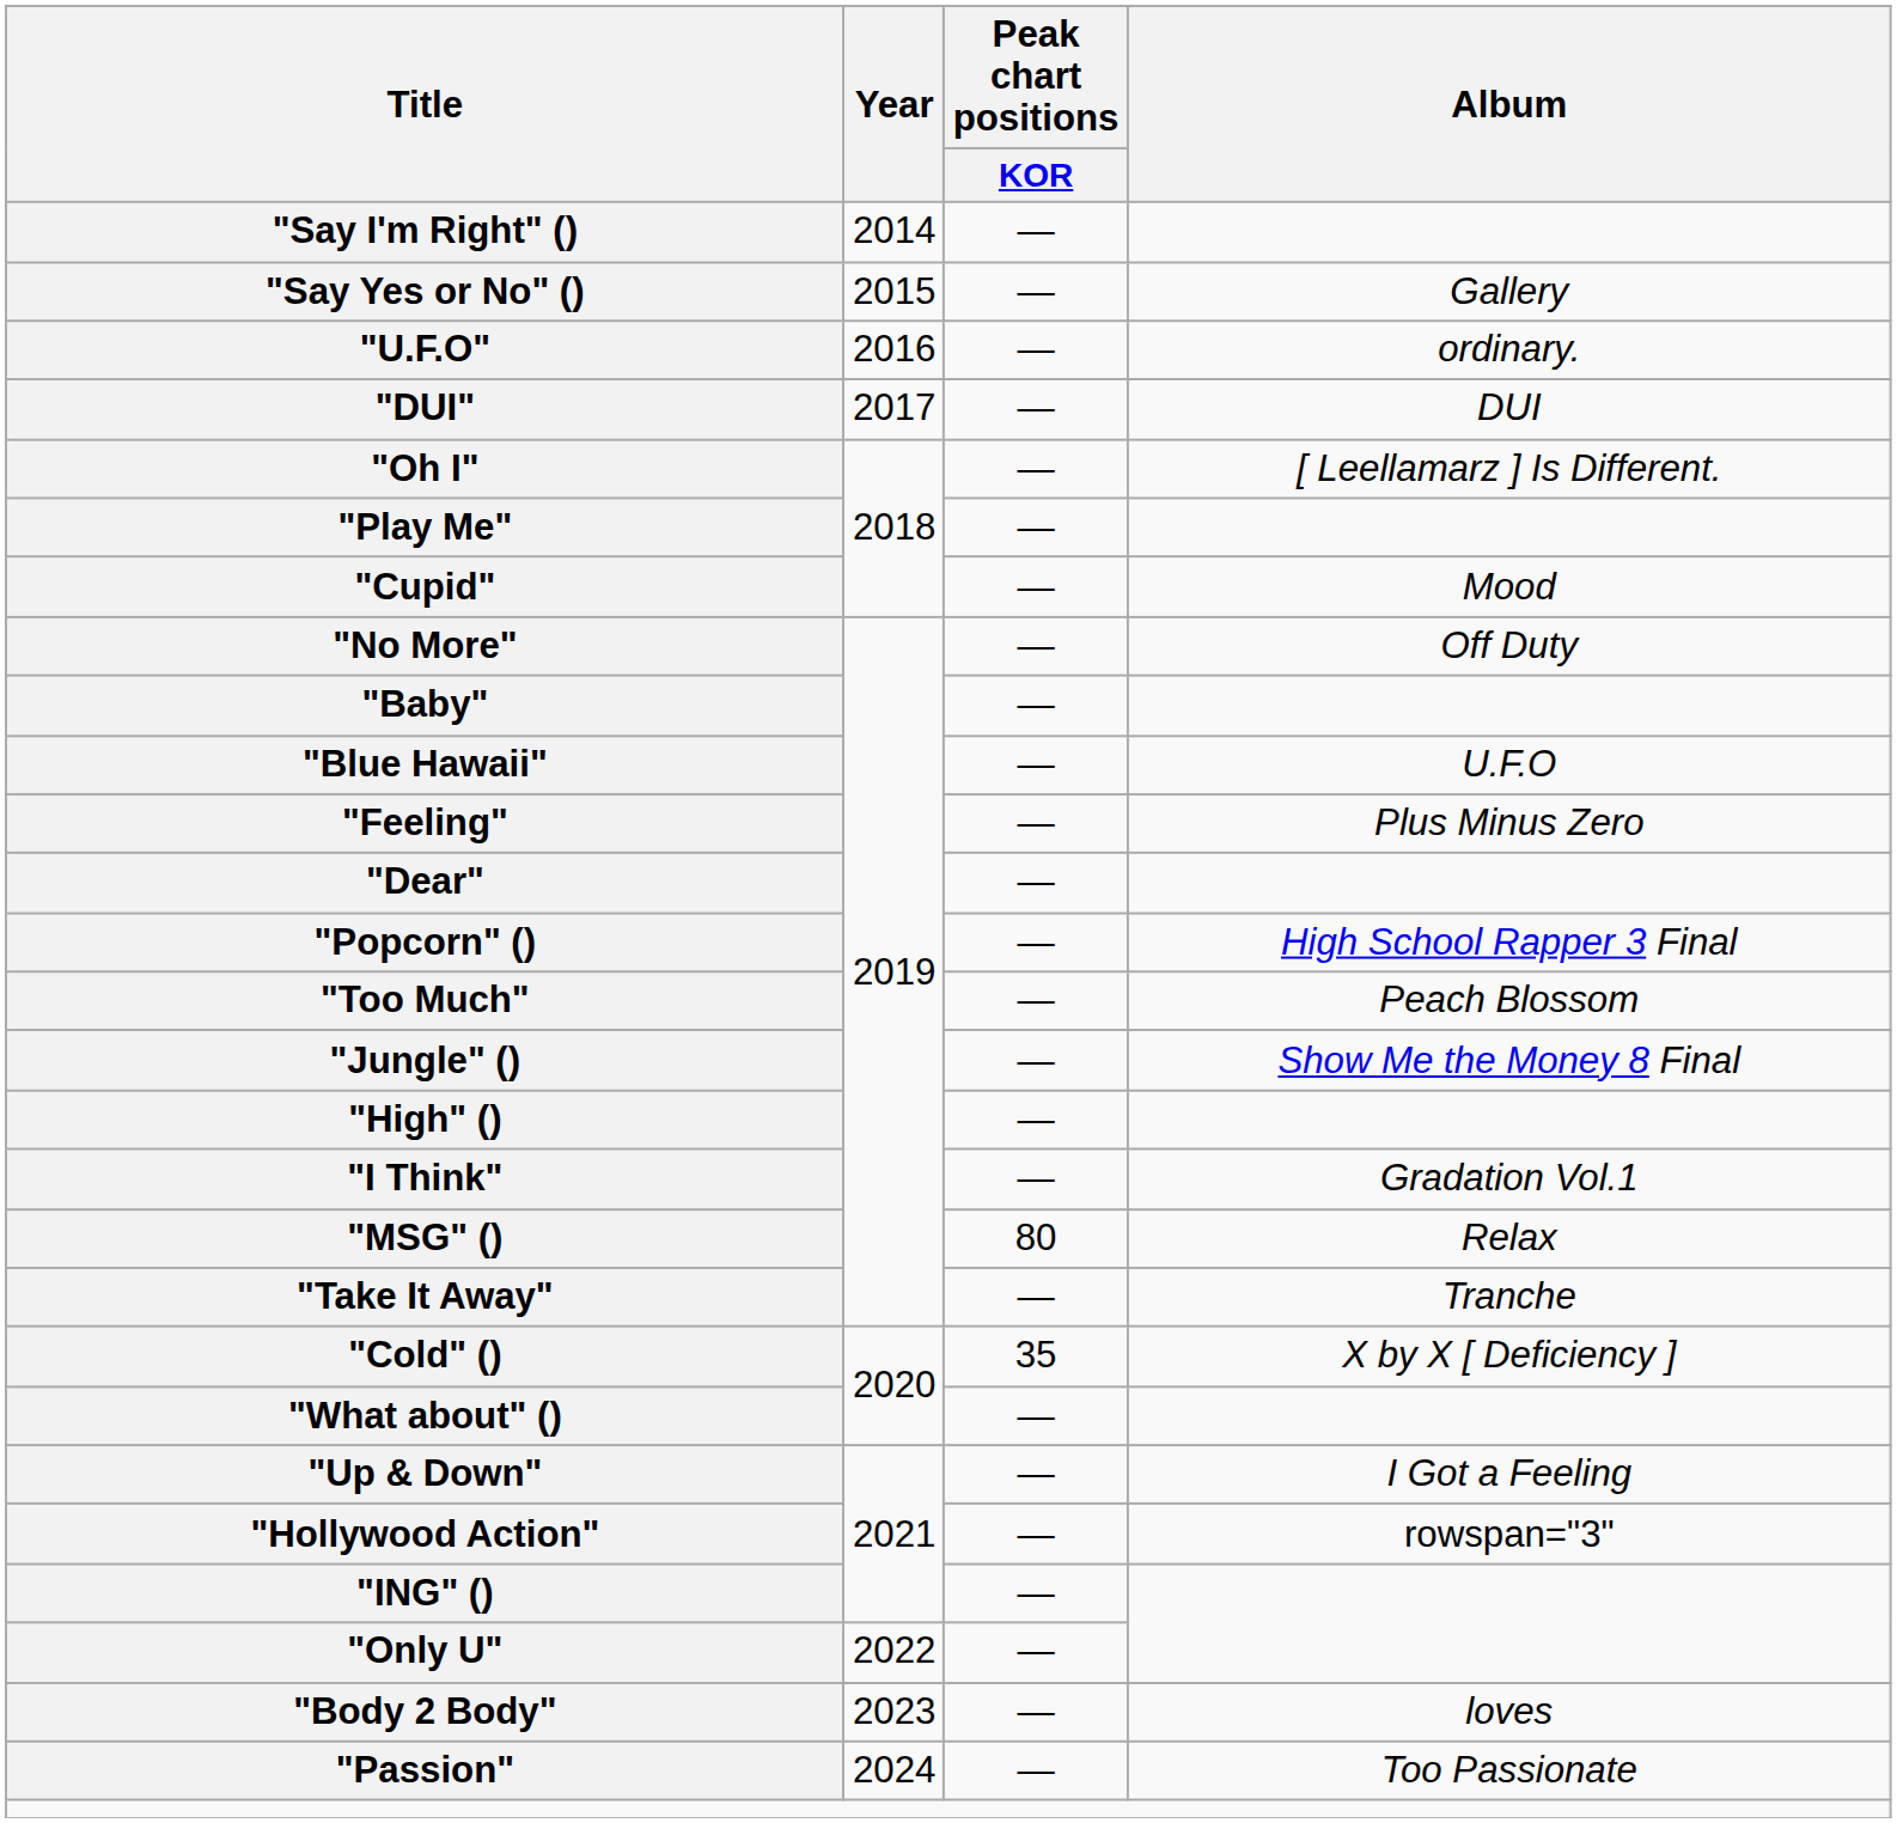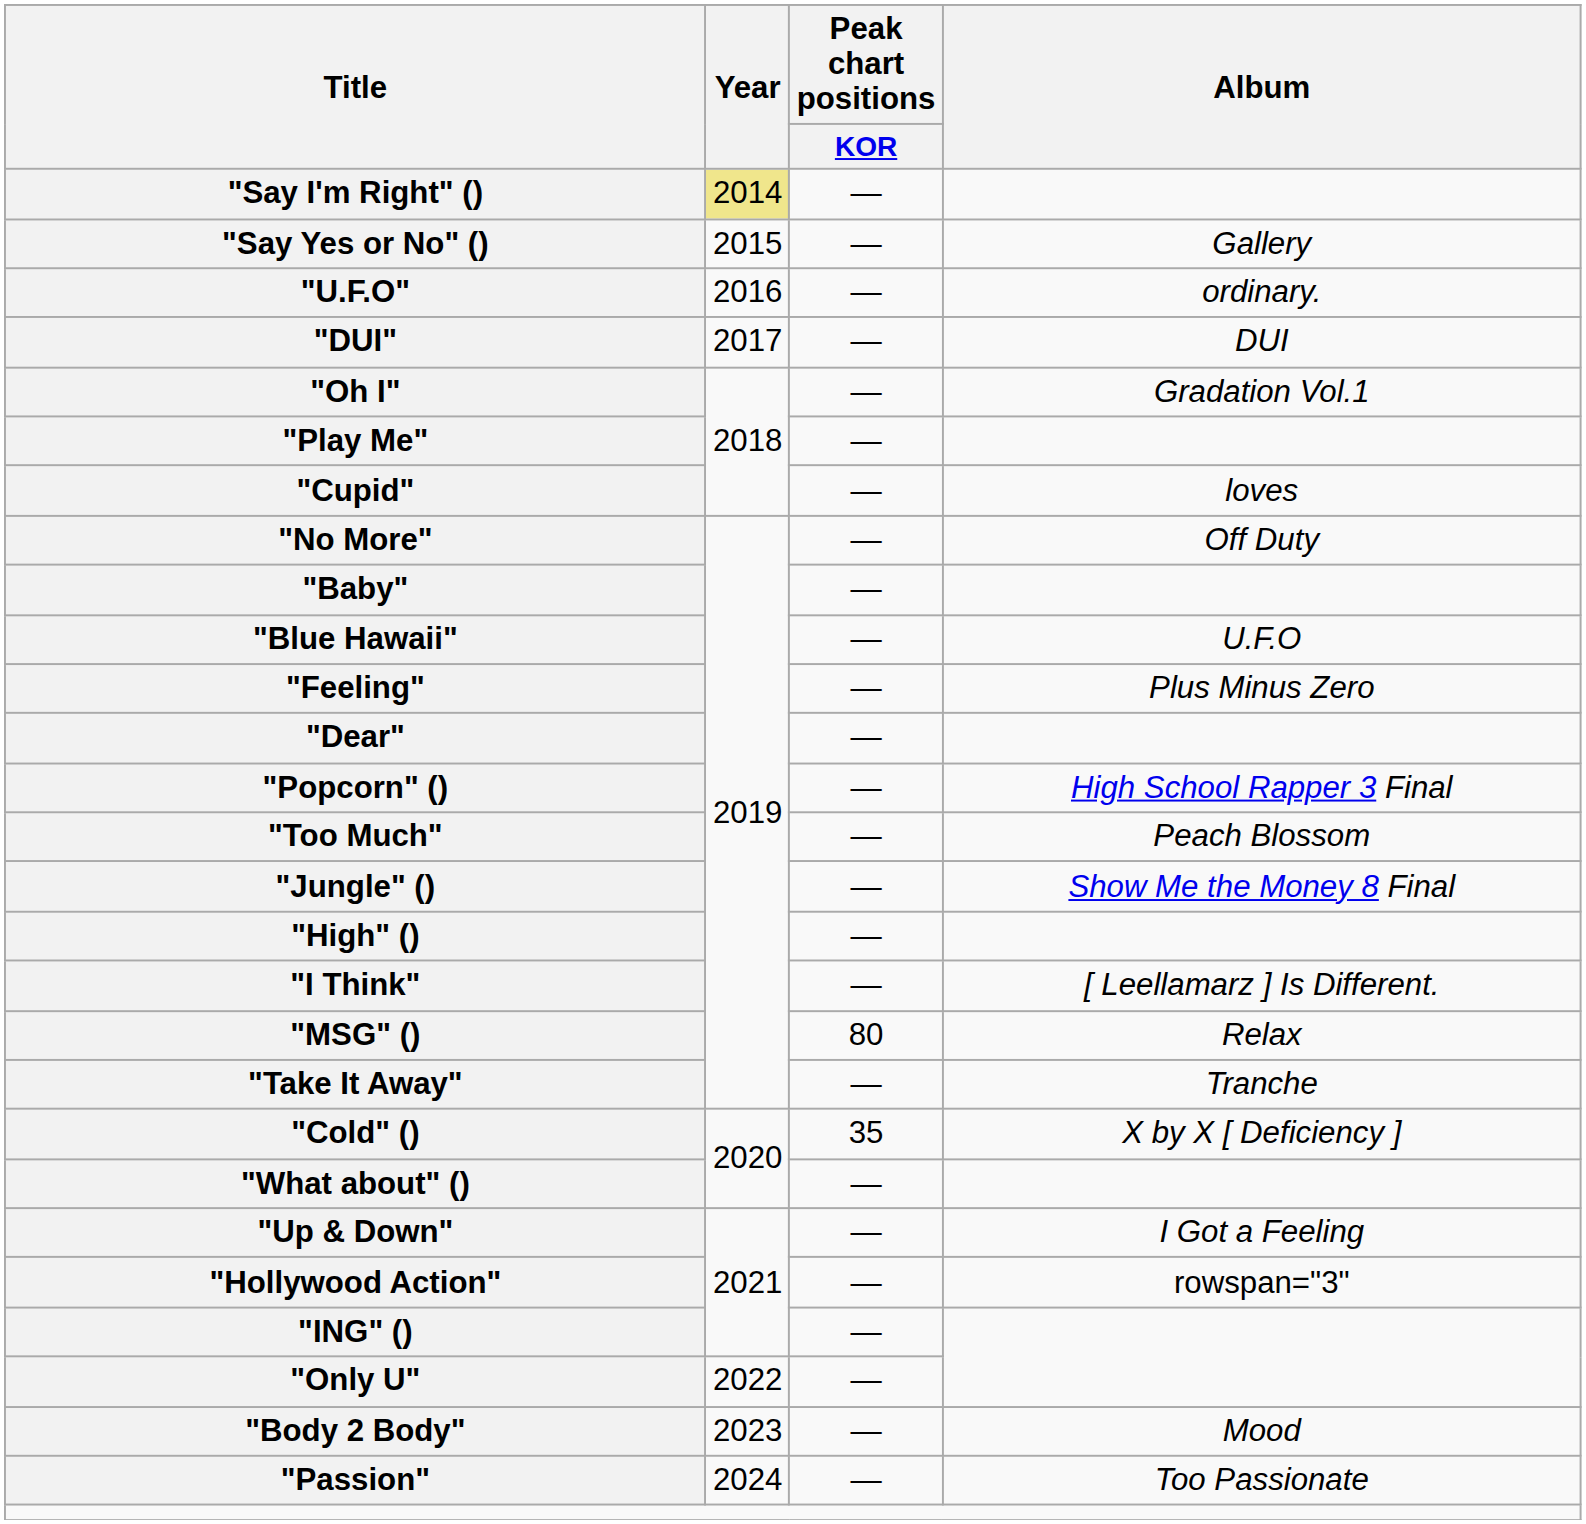"Say I'm Right" () | Year: no background -> khaki background
"Oh I" | Album: [ Leellamarz ] Is Different. -> Gradation Vol.1
"Cupid" | Album: Mood -> loves
"I Think" | Album: Gradation Vol.1 -> [ Leellamarz ] Is Different.
"Body 2 Body" | Album: loves -> Mood
